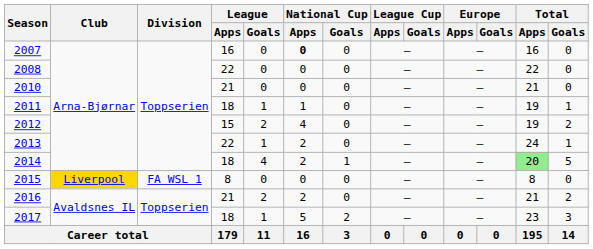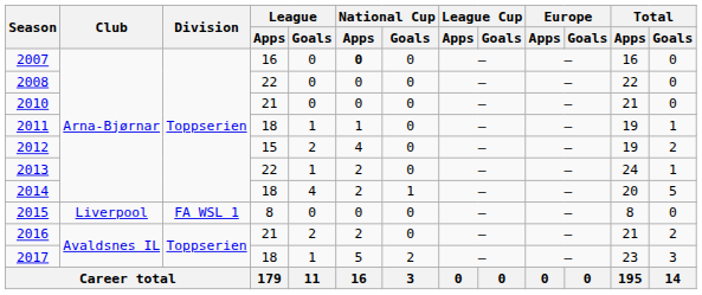2014 | Total / Apps: lightgreen background -> no background
2015 | Club: gold background -> no background
